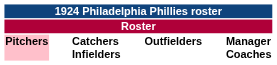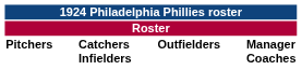Pitchers | column 1: pink background -> no background
